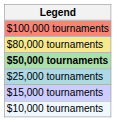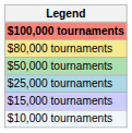row 2 | column 1: normal -> bold
row 4 | column 1: bold -> normal
